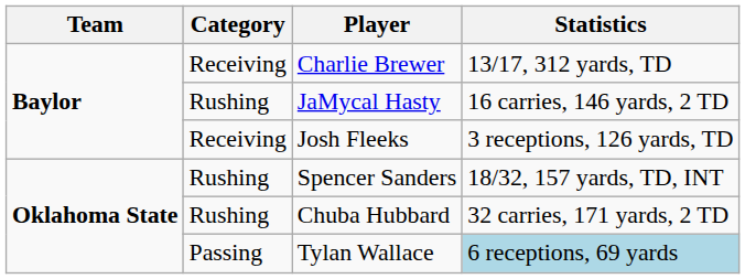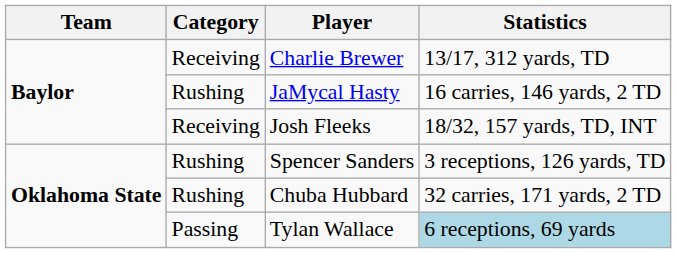Josh Fleeks | Statistics: 3 receptions, 126 yards, TD -> 18/32, 157 yards, TD, INT
Spencer Sanders | Statistics: 18/32, 157 yards, TD, INT -> 3 receptions, 126 yards, TD
